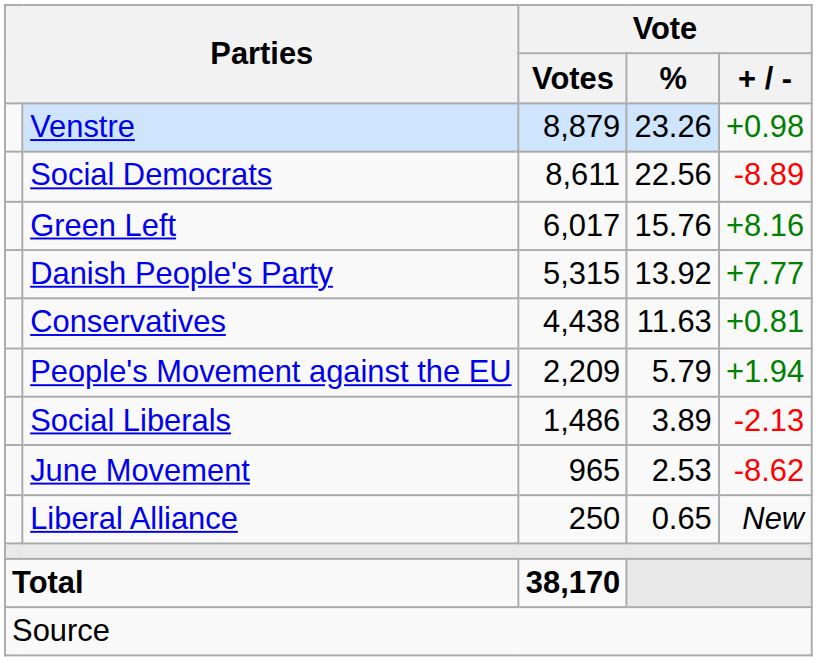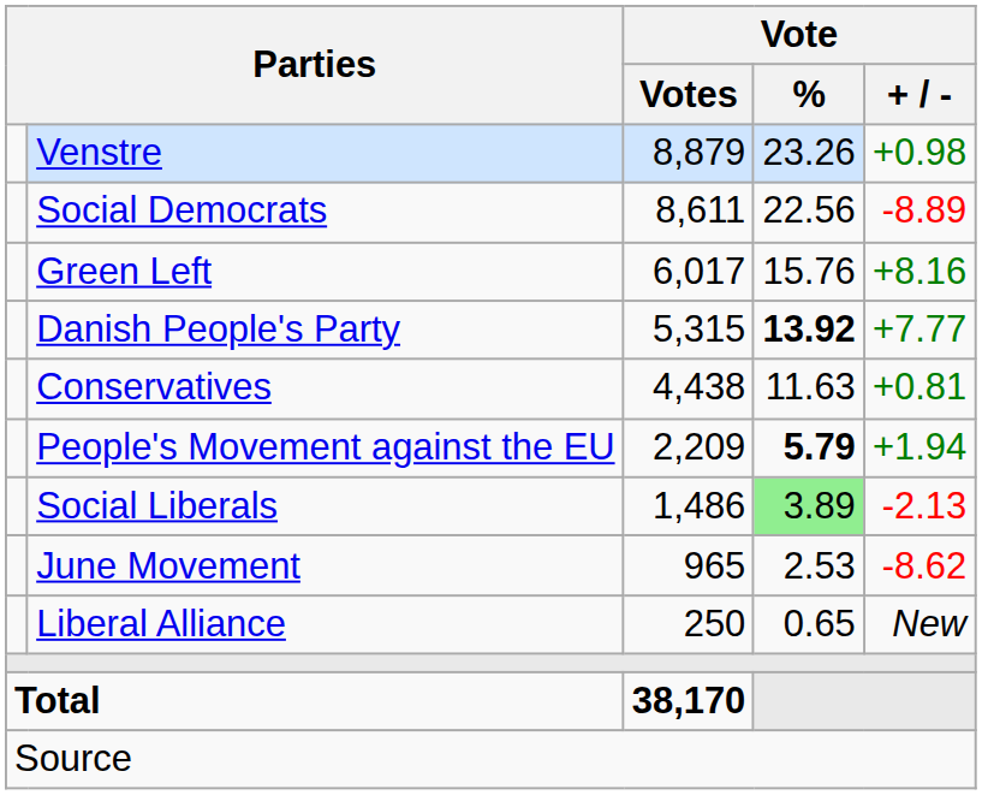Danish People's Party | Vote / %: normal -> bold
People's Movement against the EU | Vote / %: normal -> bold
Social Liberals | Vote / %: no background -> lightgreen background
